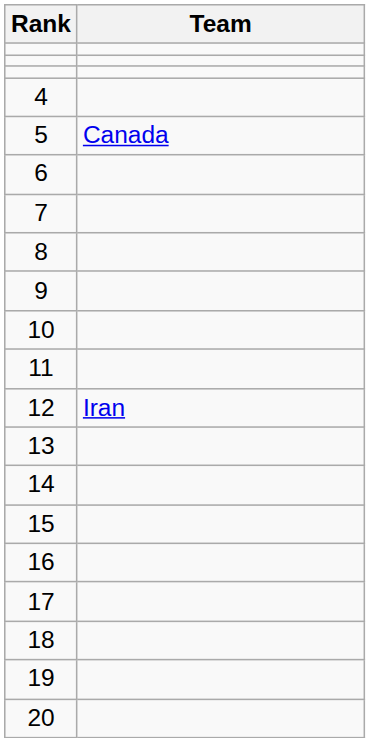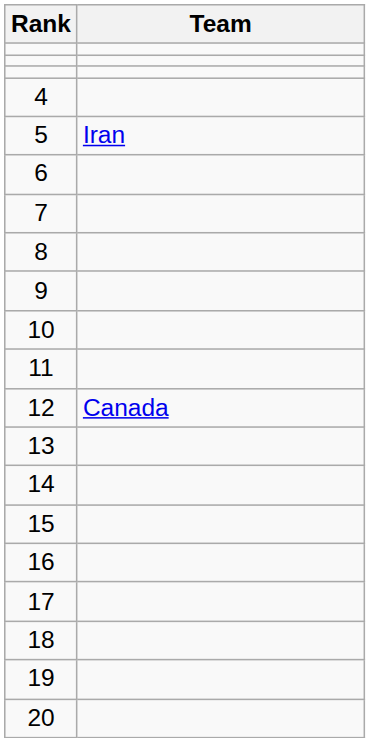row 6 | Team: Canada -> Iran
row 13 | Team: Iran -> Canada
